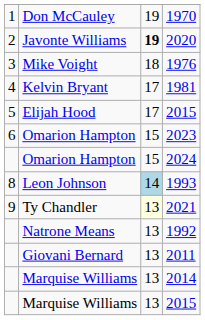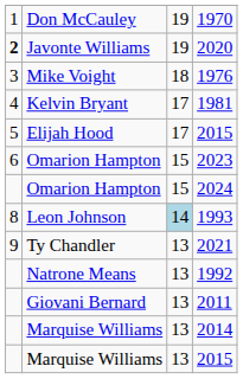2020 | column 1: normal -> bold
2020 | column 3: bold -> normal
2021 | column 3: lightyellow background -> no background
